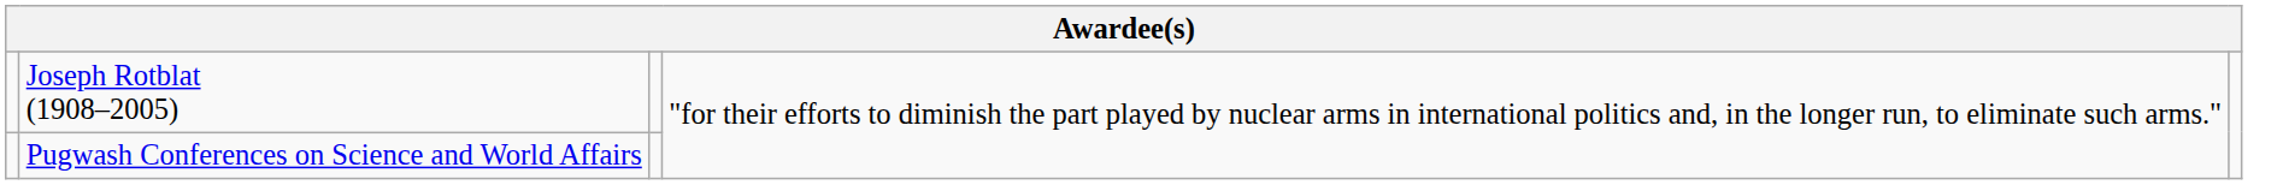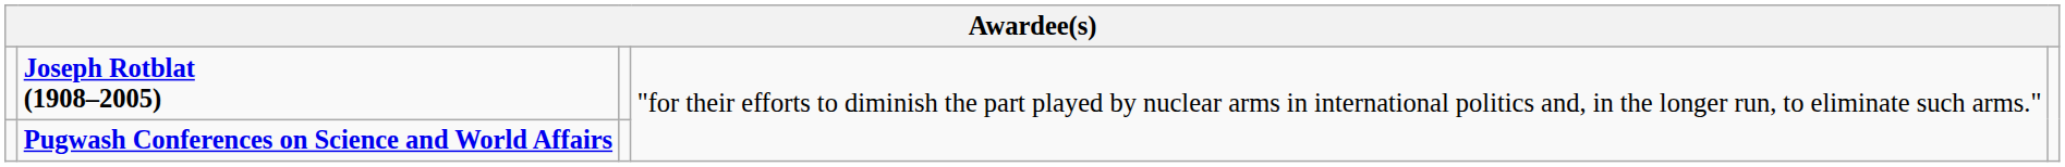Joseph Rotblat (1908–2005) | column 2: normal -> bold
Pugwash Conferences on Science and World Affairs | column 2: normal -> bold
